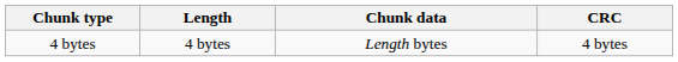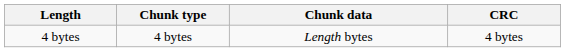columns swapped: Length <-> Chunk type
